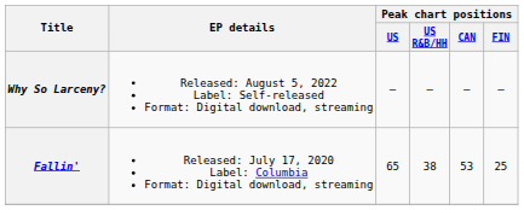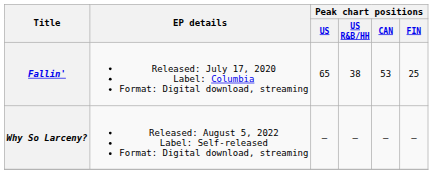rows swapped: Fallin' <-> Why So Larceny?
